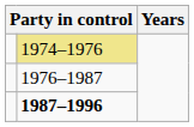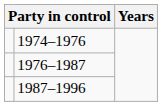1974–1976 | column 2: khaki background -> no background
1987–1996 | column 2: bold -> normal
